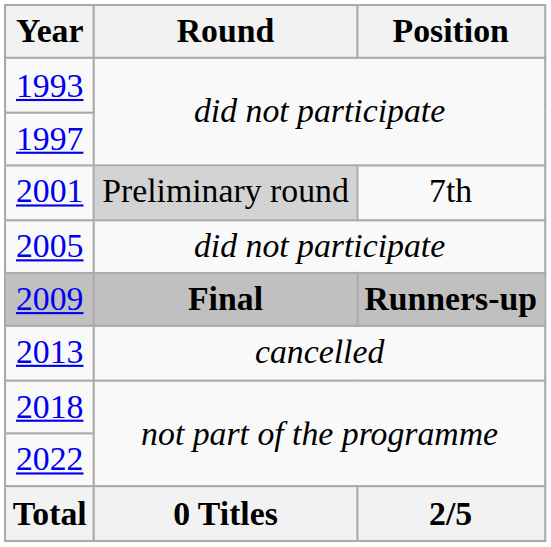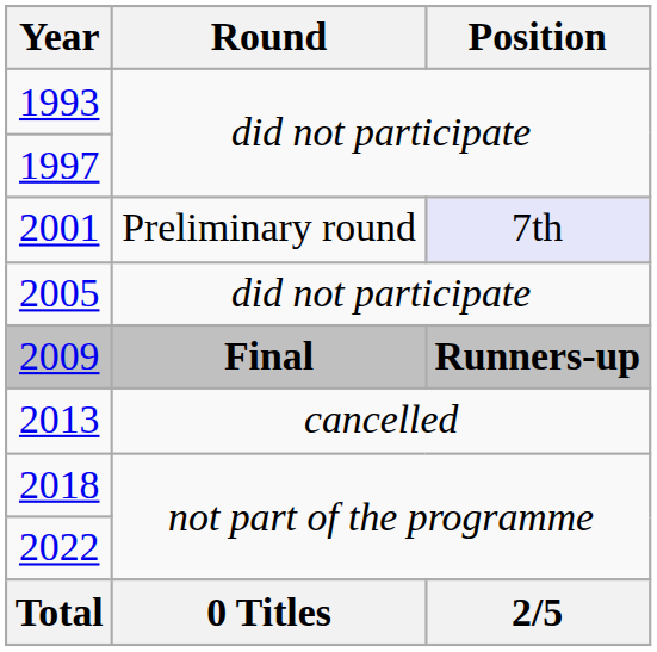2001 | Round: lightgrey background -> no background
2001 | Position: no background -> lavender background
